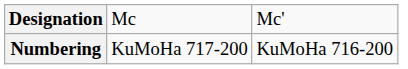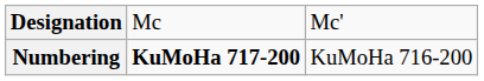Numbering | column 2: normal -> bold
